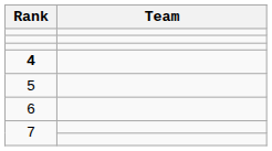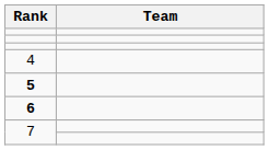row 5 | Rank: bold -> normal
row 6 | Rank: normal -> bold
row 7 | Rank: normal -> bold
